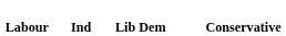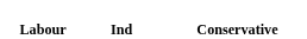- column: 2 | Lib Dem
